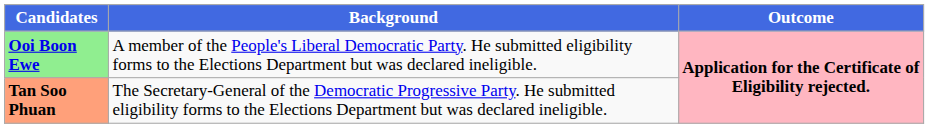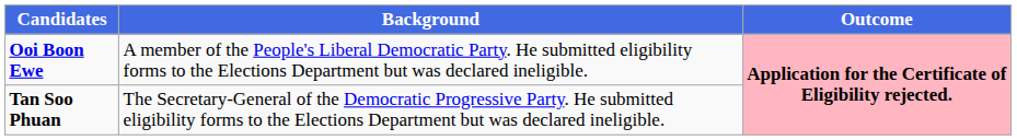Ooi Boon Ewe | Candidates: lightgreen background -> no background
Tan Soo Phuan | Candidates: lightsalmon background -> no background
